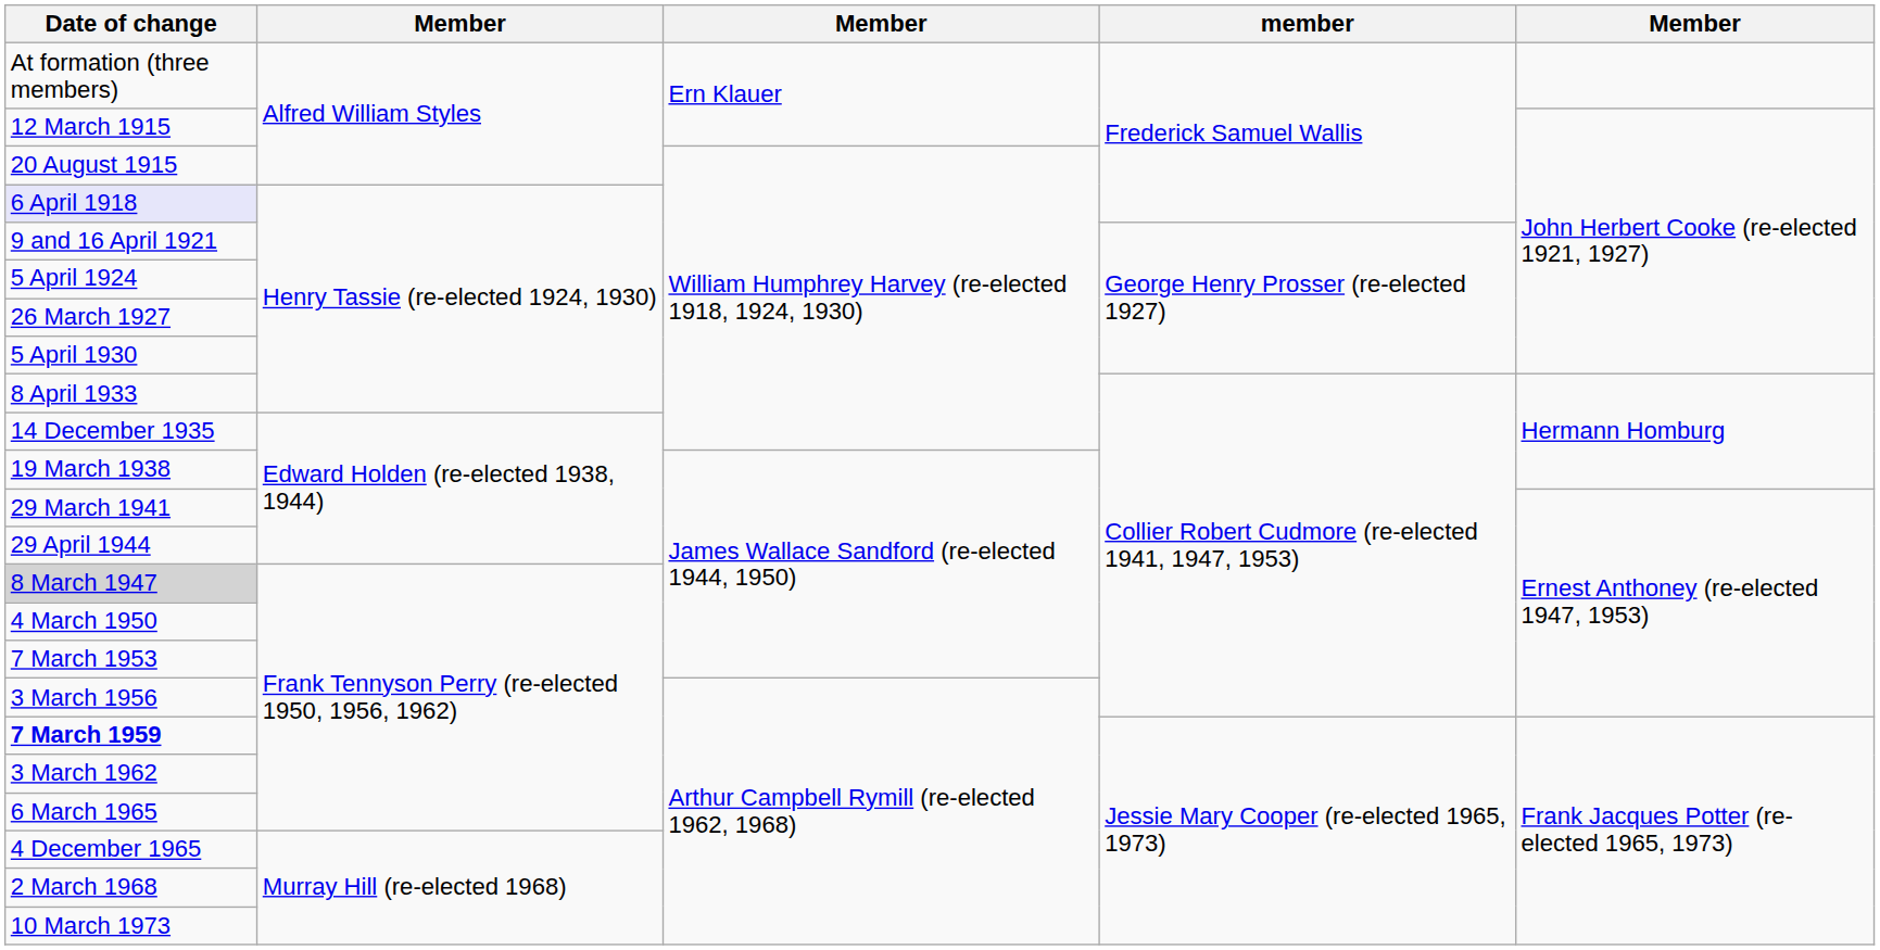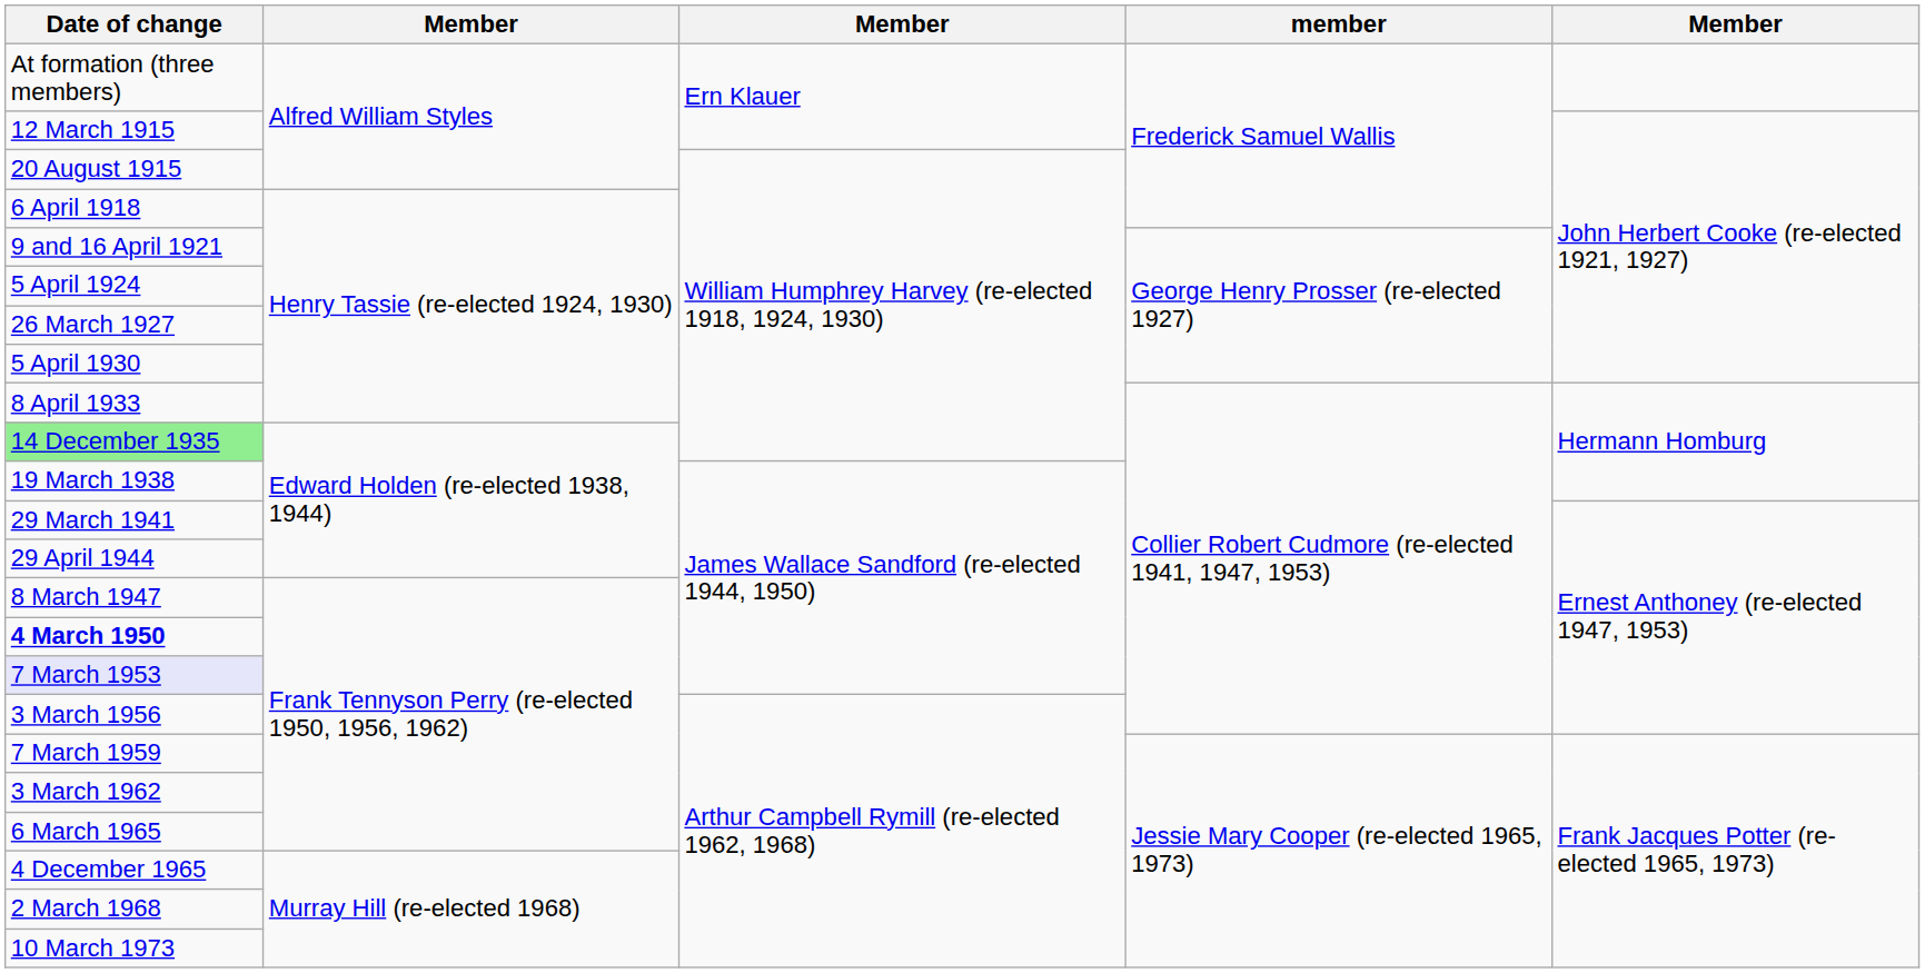6 April 1918 | Date of change: lavender background -> no background
14 December 1935 | Date of change: no background -> lightgreen background
8 March 1947 | Date of change: lightgrey background -> no background
4 March 1950 | Date of change: normal -> bold
7 March 1953 | Date of change: no background -> lavender background
7 March 1959 | Date of change: bold -> normal
